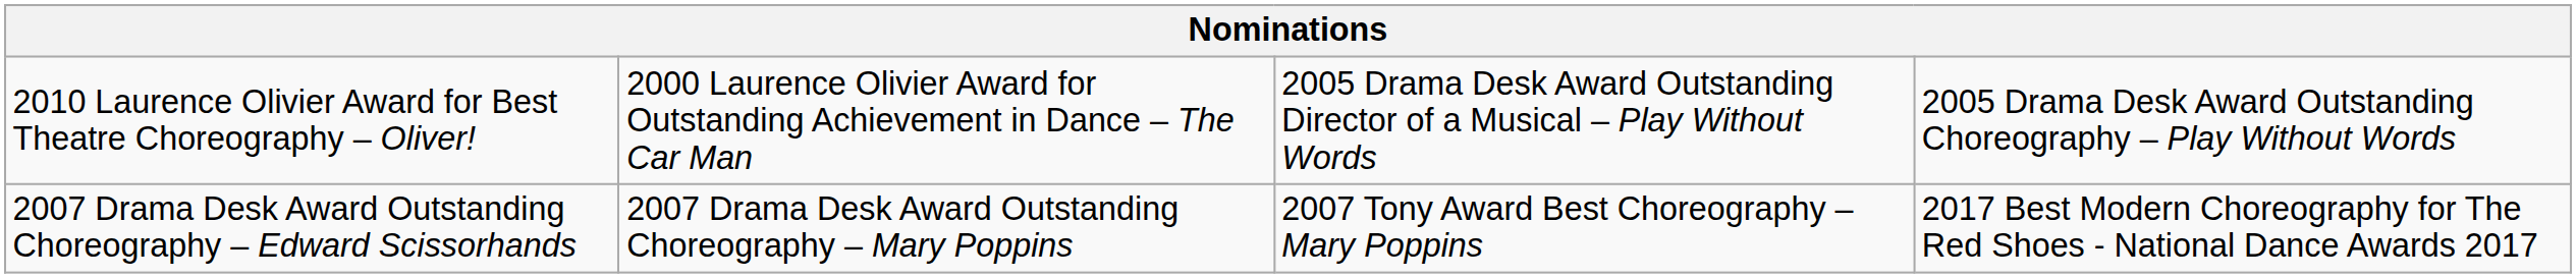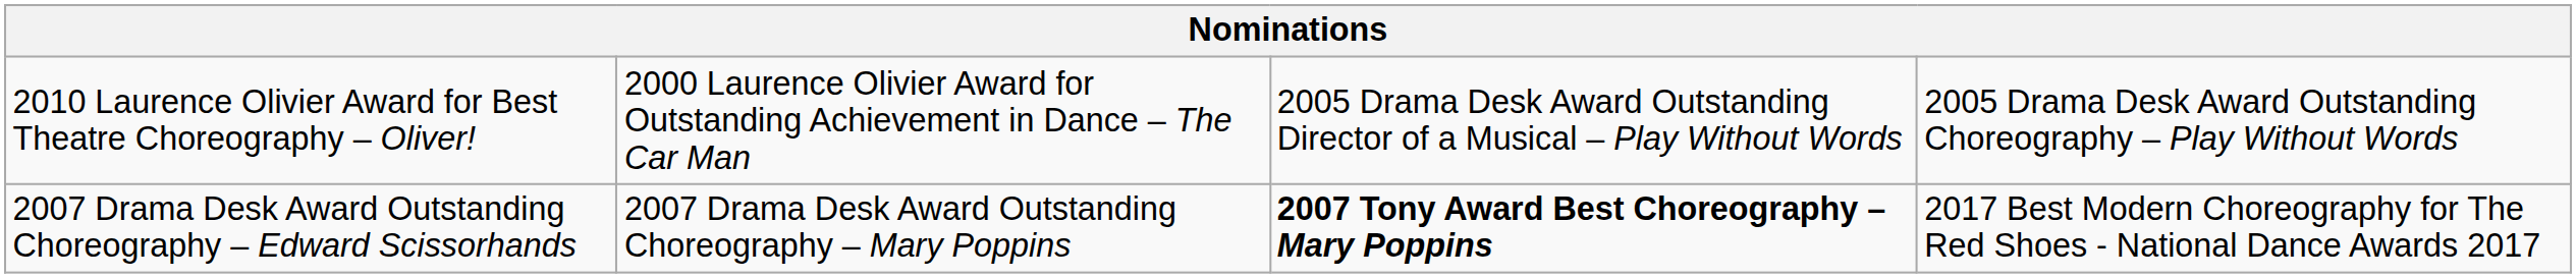row 3 | column 3: normal -> bold
